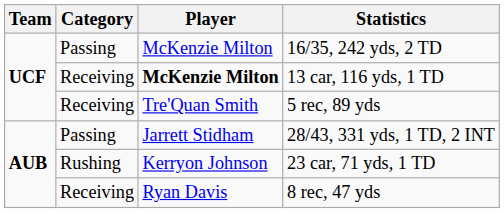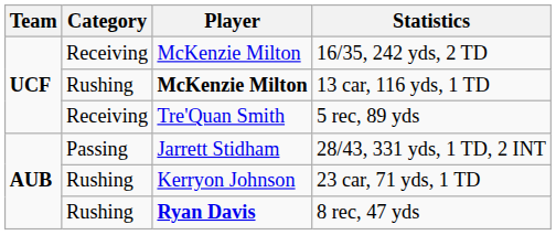16/35, 242 yds, 2 TD | Category: Passing -> Receiving
13 car, 116 yds, 1 TD | Category: Receiving -> Rushing
8 rec, 47 yds | Category: Receiving -> Rushing
8 rec, 47 yds | Player: normal -> bold
